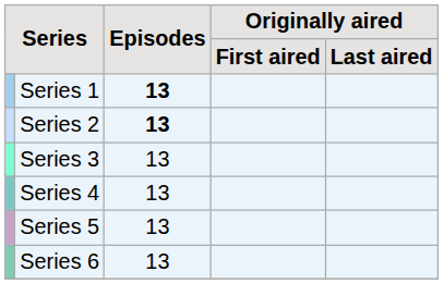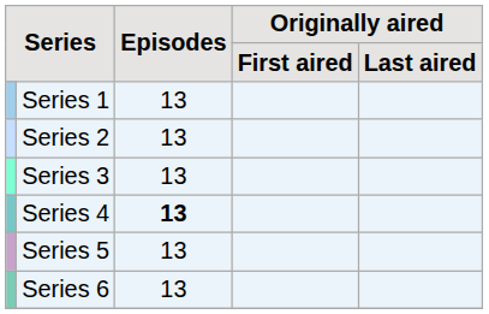Series 1 | Episodes: bold -> normal
Series 2 | Episodes: bold -> normal
Series 4 | Episodes: normal -> bold
